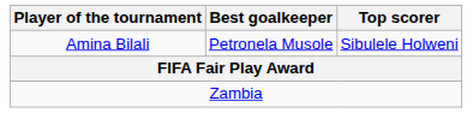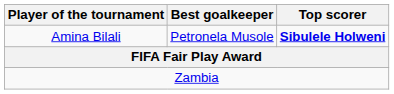Amina Bilali | Top scorer: normal -> bold
